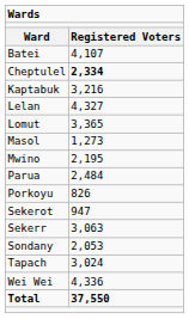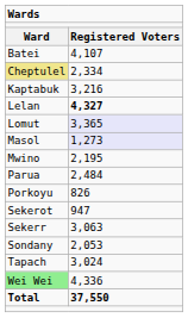row 5 | column 1: no background -> khaki background
row 5 | column 2: bold -> normal
row 7 | column 2: normal -> bold
row 8 | column 2: no background -> lavender background
row 9 | column 2: no background -> lavender background
row 17 | column 1: no background -> lightgreen background
